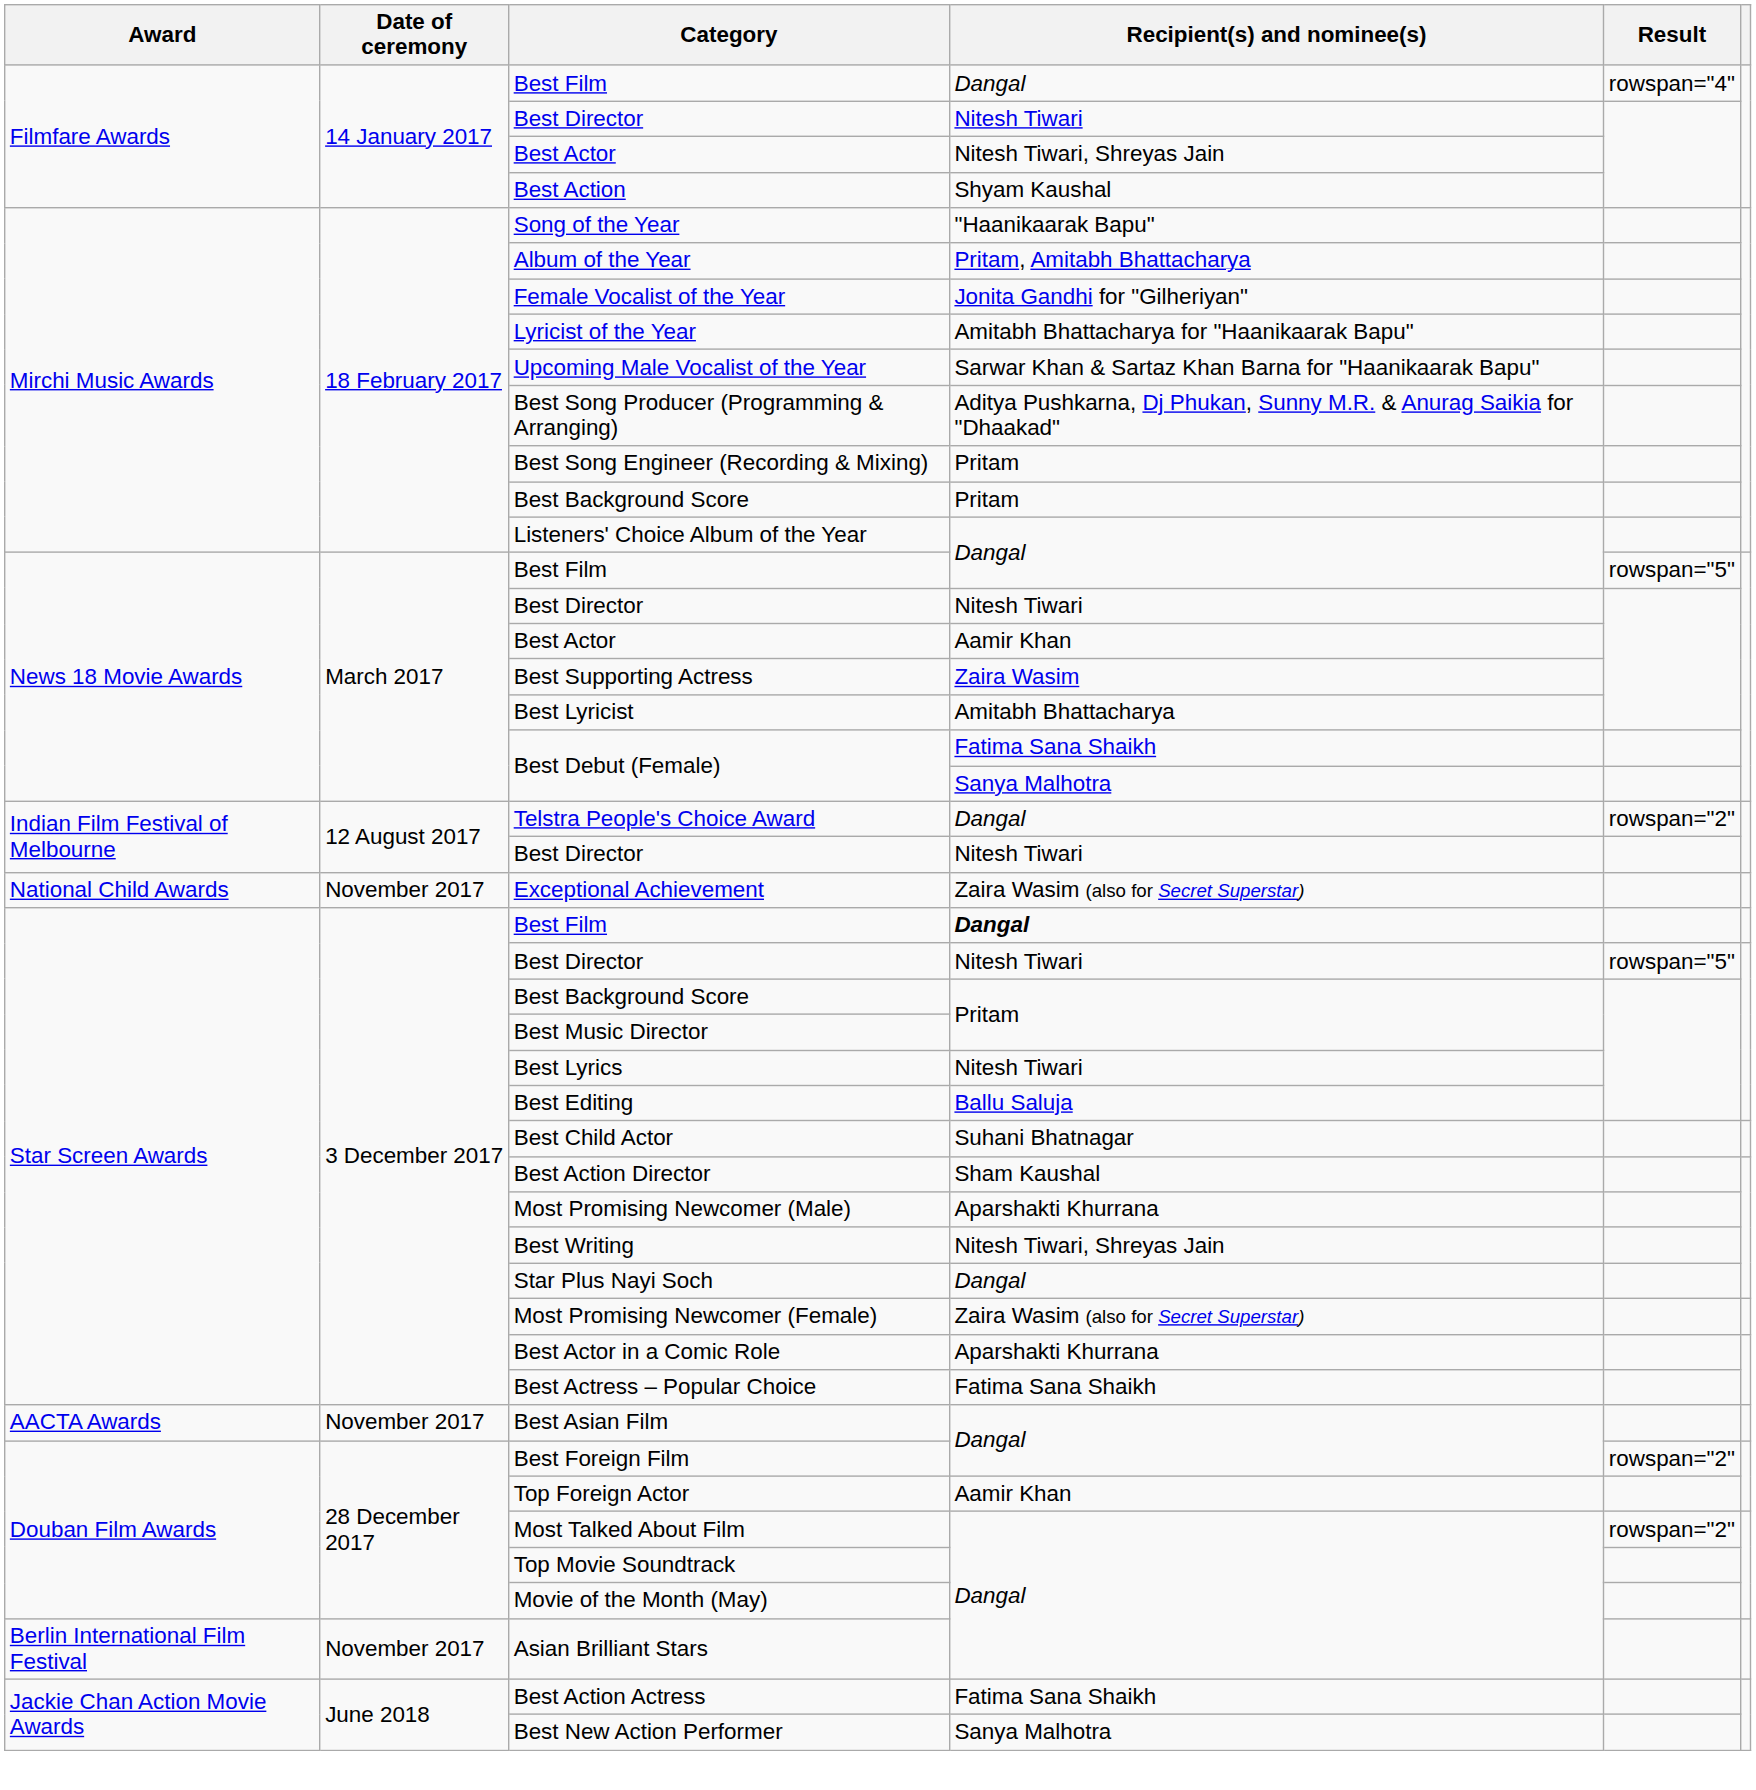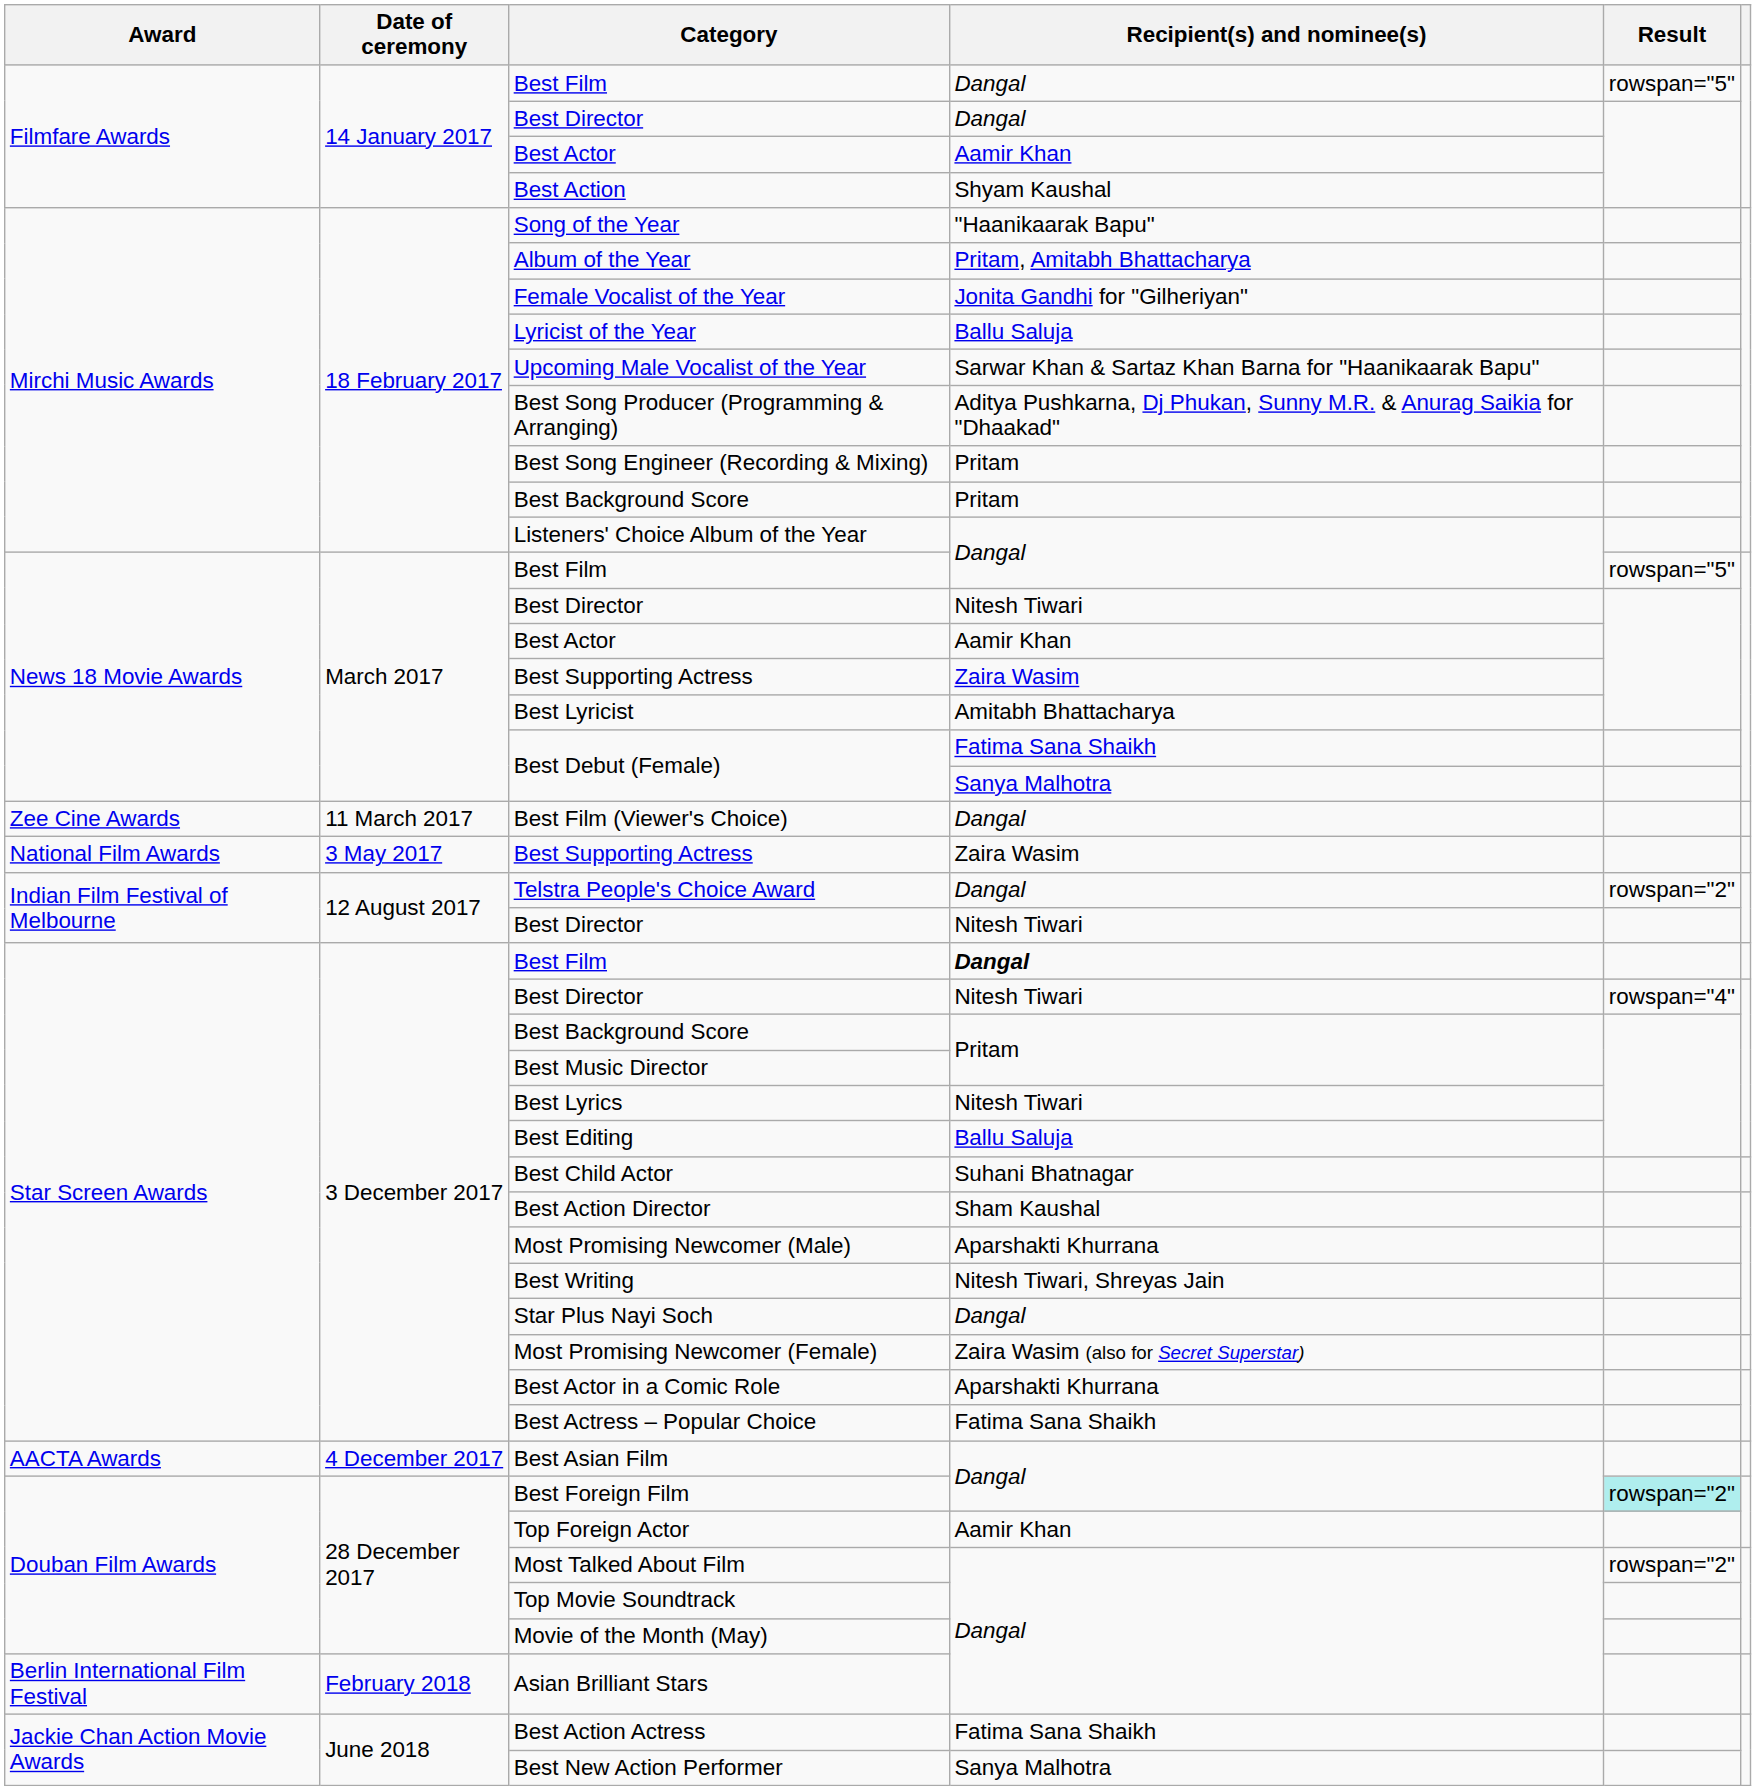Filmfare Awards / Best Film | Result: rowspan="4" -> rowspan="5"
Filmfare Awards / Best Director | Recipient(s) and nominee(s): Nitesh Tiwari -> Dangal
Filmfare Awards / Best Actor | Recipient(s) and nominee(s): Nitesh Tiwari, Shreyas Jain -> Aamir Khan
Lyricist of the Year | Recipient(s) and nominee(s): Amitabh Bhattacharya for "Haanikaarak Bapu" -> Ballu Saluja
+ row: Zee Cine Awards | 11 March 2017 | Best Film (Viewer's Choice) | Dangal
+ row: National Film Awards | 3 May 2017 | Best Supporting Actress | Zaira Wasim
- row: National Child Awards | November 2017 | Exceptional Achievement | Zaira Wasim (also for Secret Superstar)
Star Screen Awards / Best Director | Result: rowspan="5" -> rowspan="4"
Best Asian Film | Date of ceremony: November 2017 -> 4 December 2017
Best Foreign Film | Result: no background -> paleturquoise background
Asian Brilliant Stars | Date of ceremony: November 2017 -> February 2018
